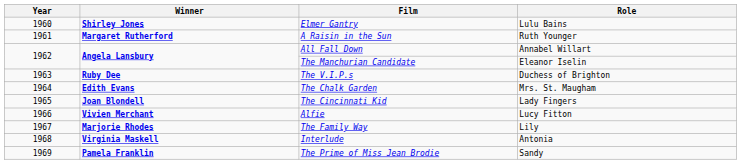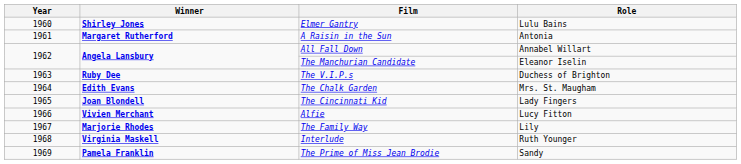A Raisin in the Sun | Role: Ruth Younger -> Antonia
Interlude | Role: Antonia -> Ruth Younger
